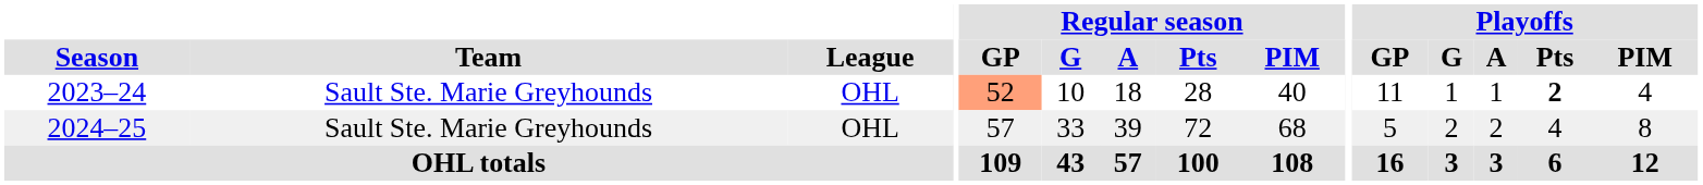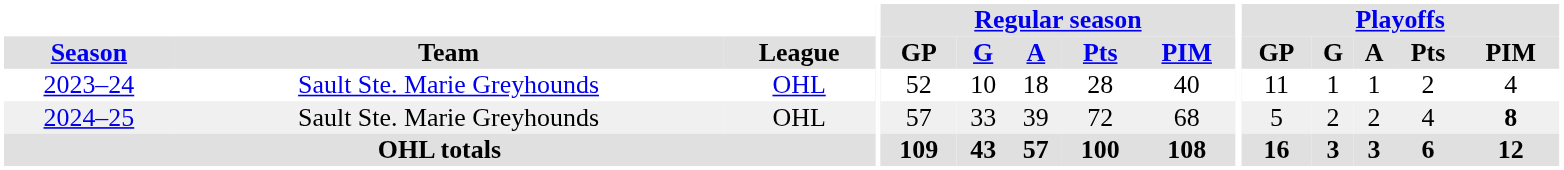2023–24 | Regular season / GP: lightsalmon background -> no background
2023–24 | Playoffs / Pts: bold -> normal
2024–25 | Playoffs / PIM: normal -> bold
